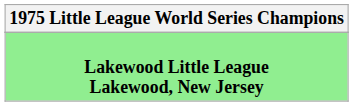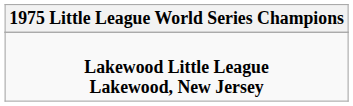row 2 | column 1: lightgreen background -> no background
